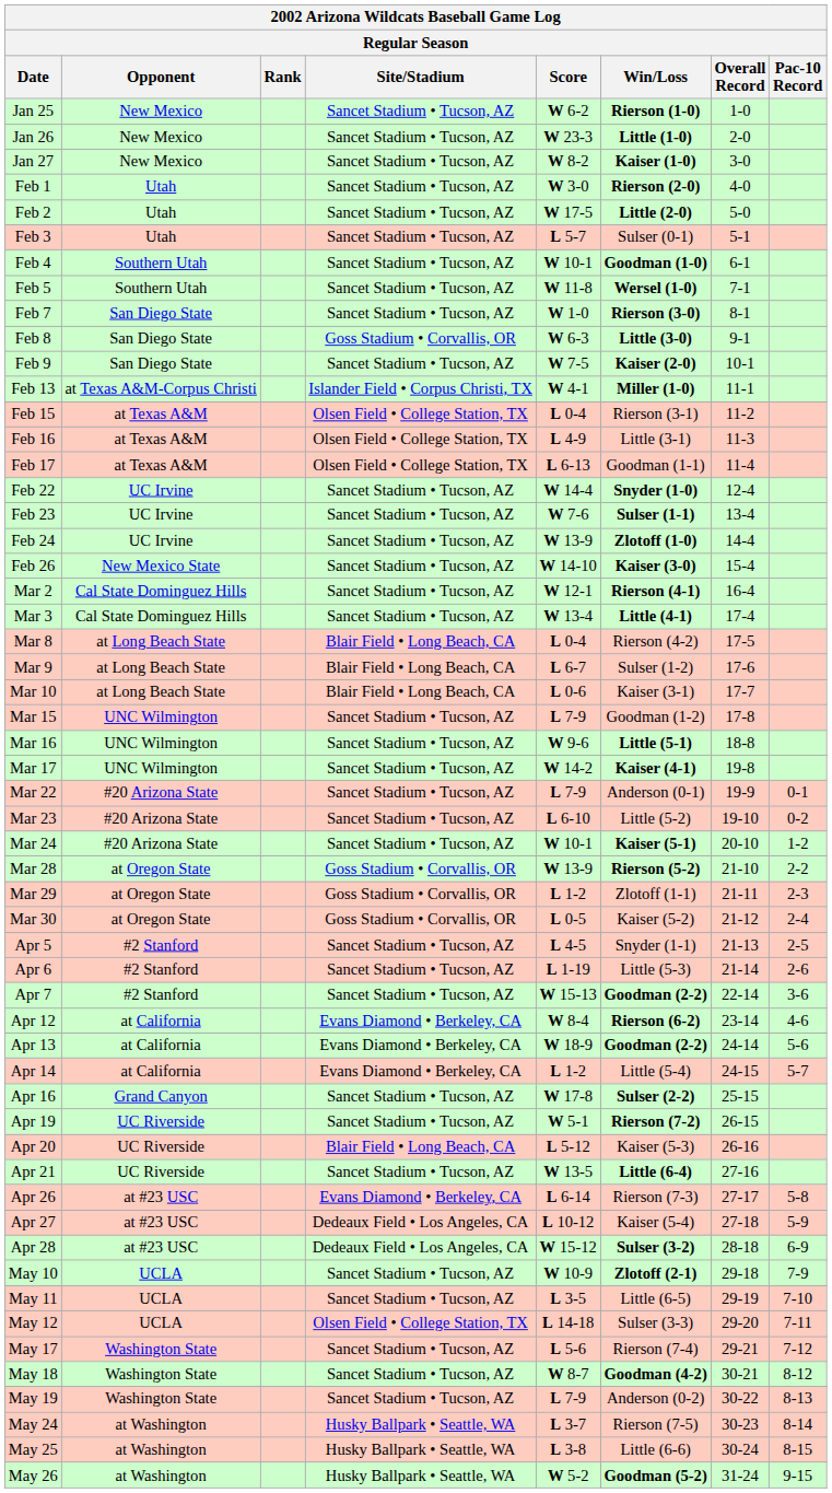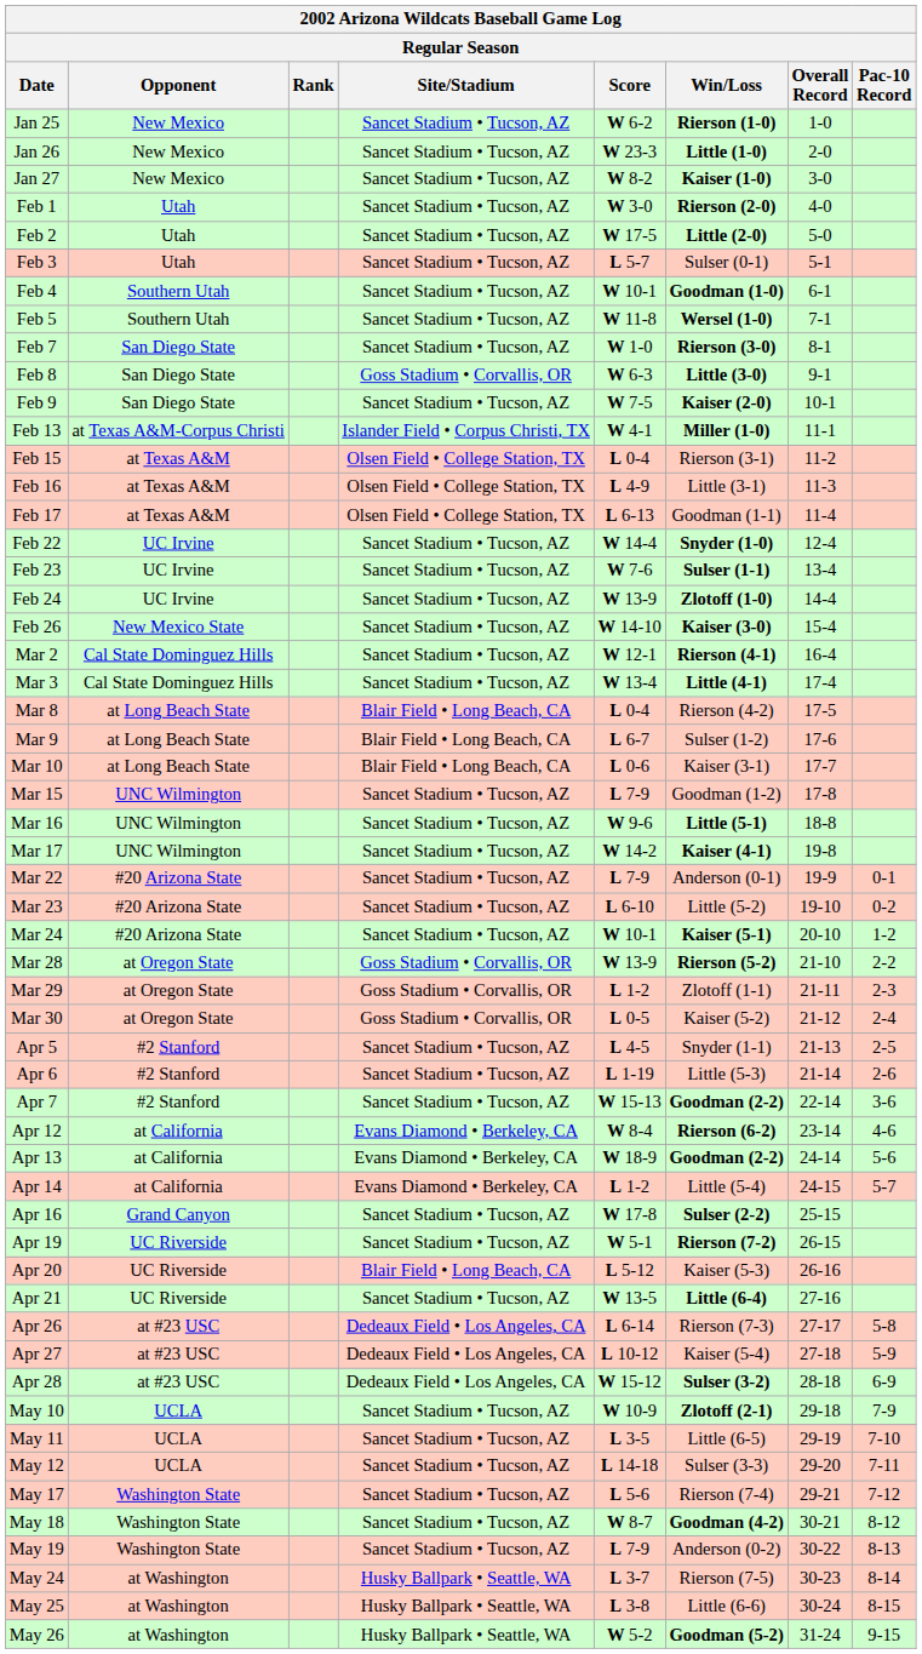Apr 26 | Site/Stadium: Evans Diamond • Berkeley, CA -> Dedeaux Field • Los Angeles, CA
May 12 | Site/Stadium: Olsen Field • College Station, TX -> Sancet Stadium • Tucson, AZ
